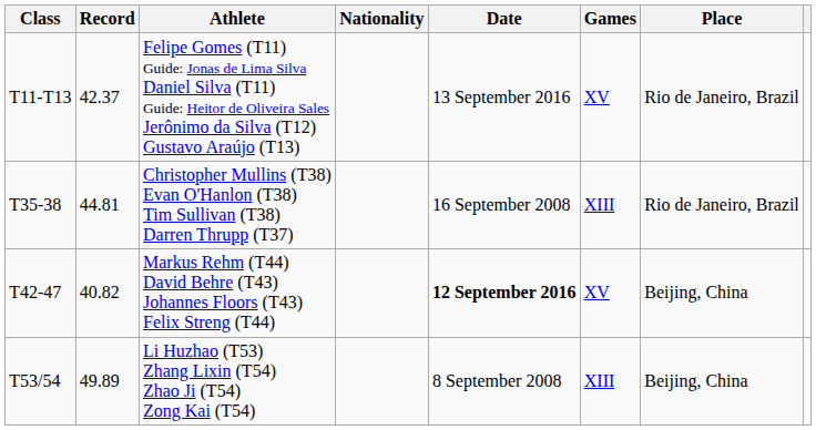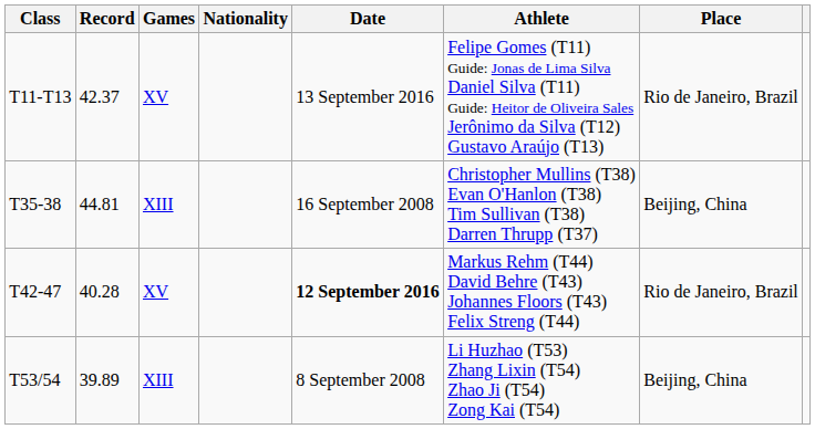columns swapped: Athlete <-> Games
row 3 | Place: Rio de Janeiro, Brazil -> Beijing, China
row 4 | Record: 40.82 -> 40.28
row 4 | Place: Beijing, China -> Rio de Janeiro, Brazil
row 5 | Record: 49.89 -> 39.89
